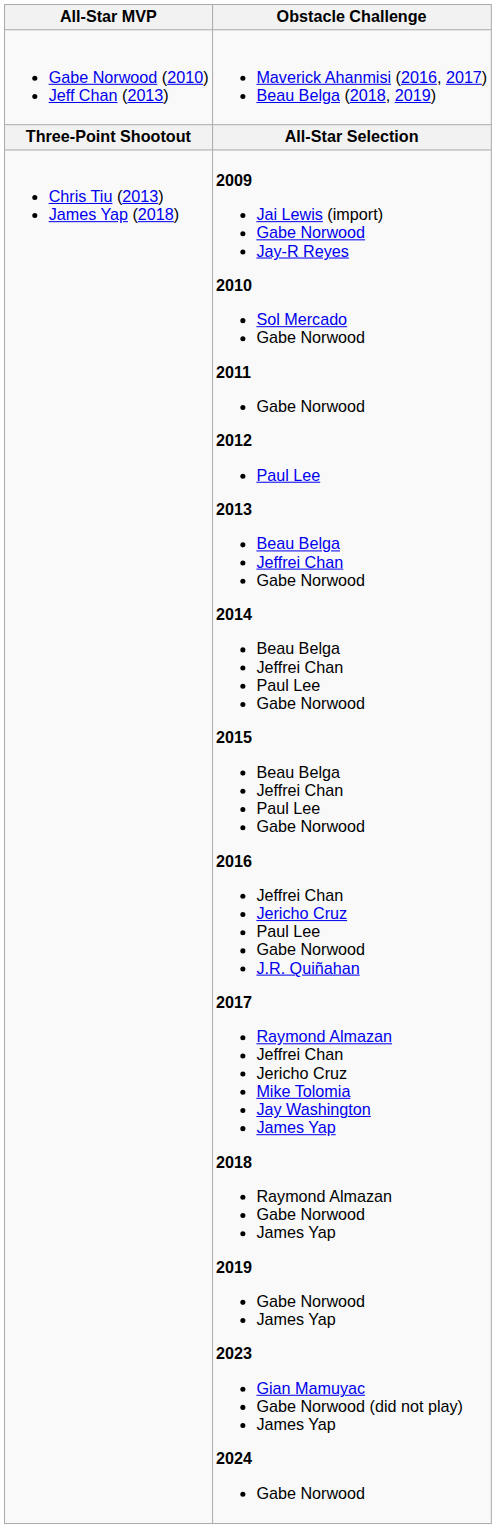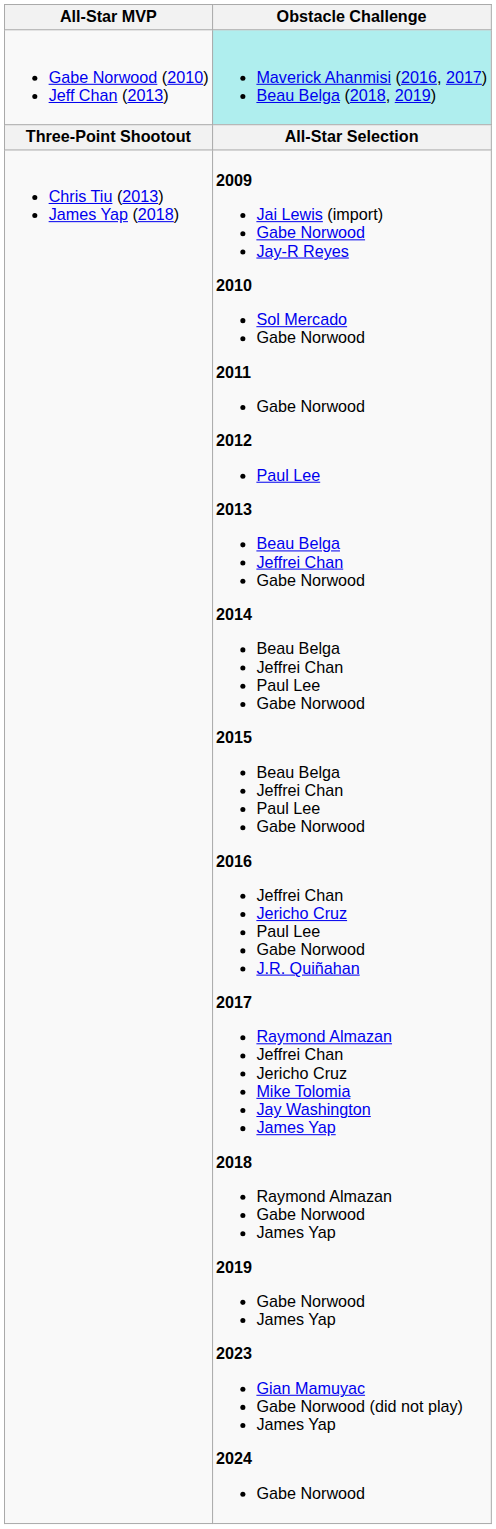Gabe Norwood (2010) Jeff Chan (2013) | Obstacle Challenge: no background -> paleturquoise background
